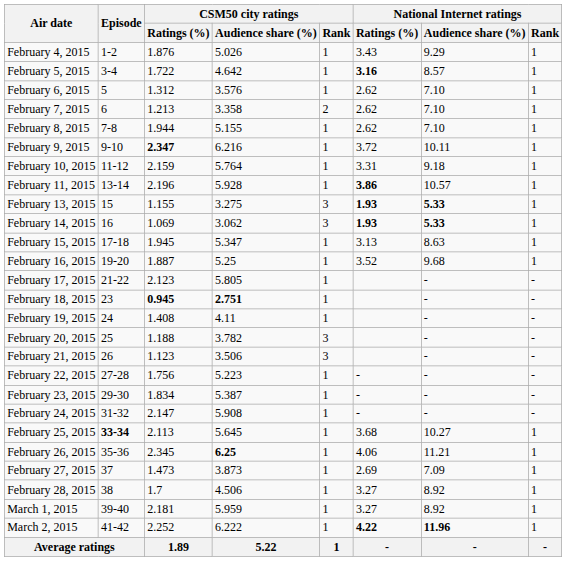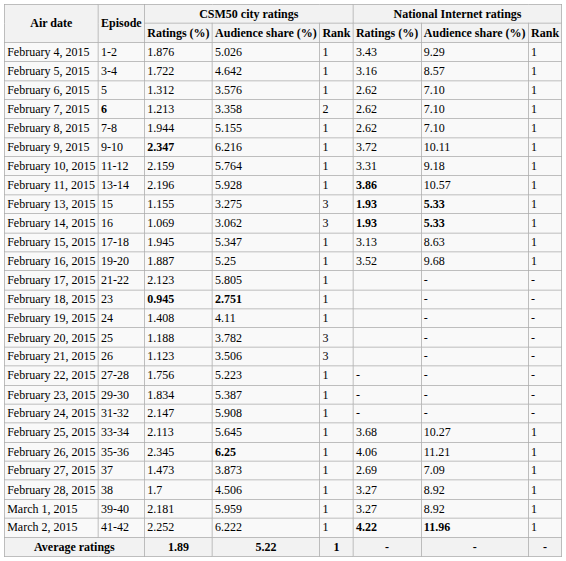February 5, 2015 | National Internet ratings / Ratings (%): bold -> normal
February 7, 2015 | Episode: normal -> bold
February 25, 2015 | Episode: bold -> normal
